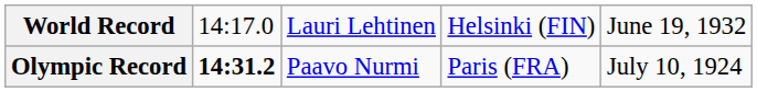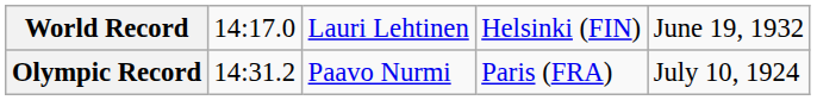Olympic Record | column 2: bold -> normal
